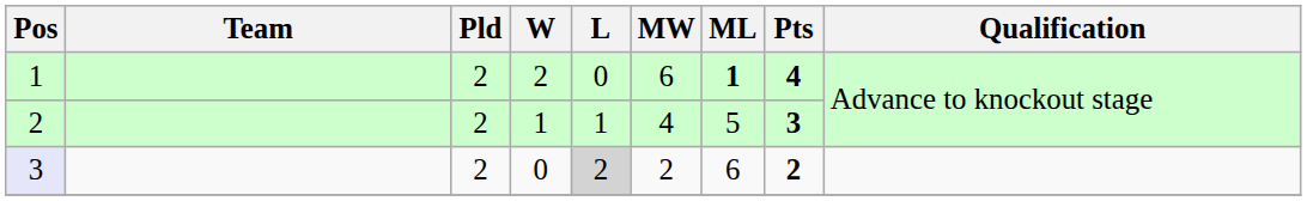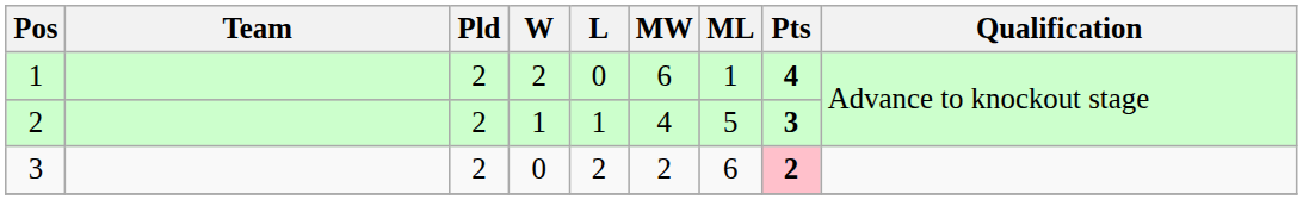row 2 | ML: bold -> normal
row 4 | Pos: lavender background -> no background
row 4 | L: lightgrey background -> no background
row 4 | Pts: no background -> pink background
